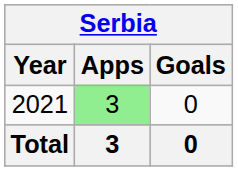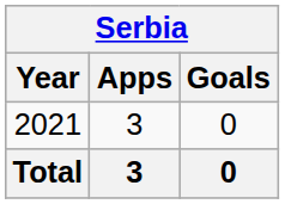2021 | Apps: lightgreen background -> no background
